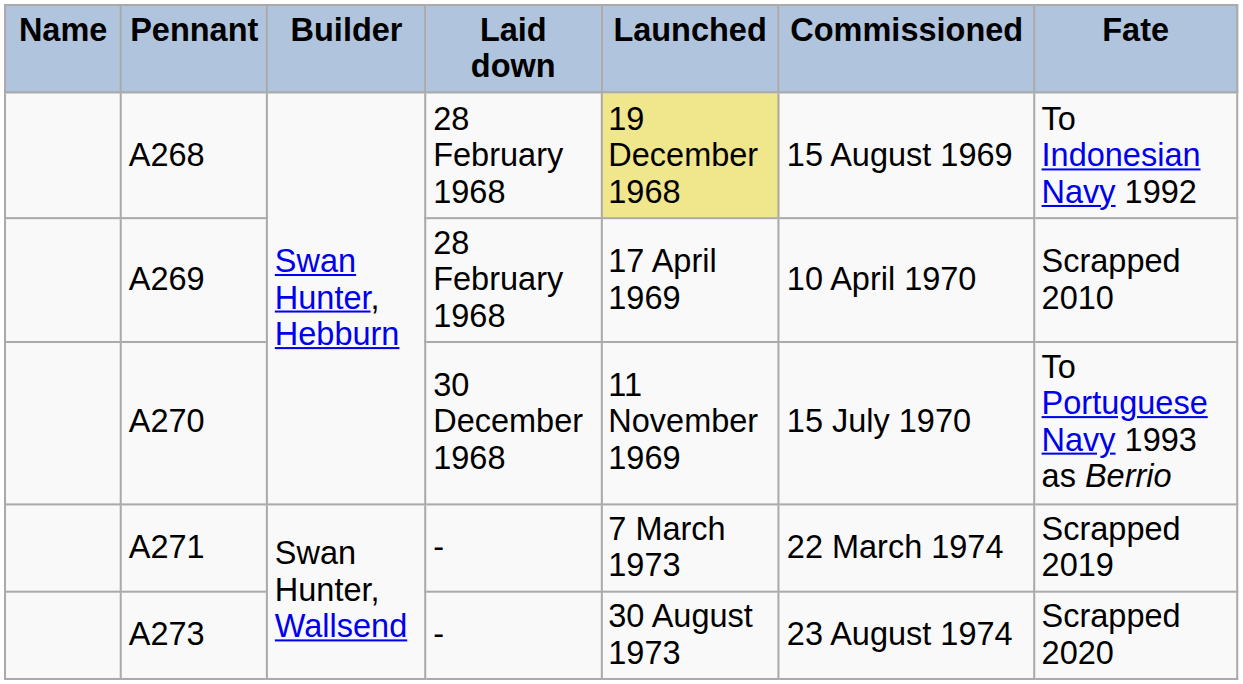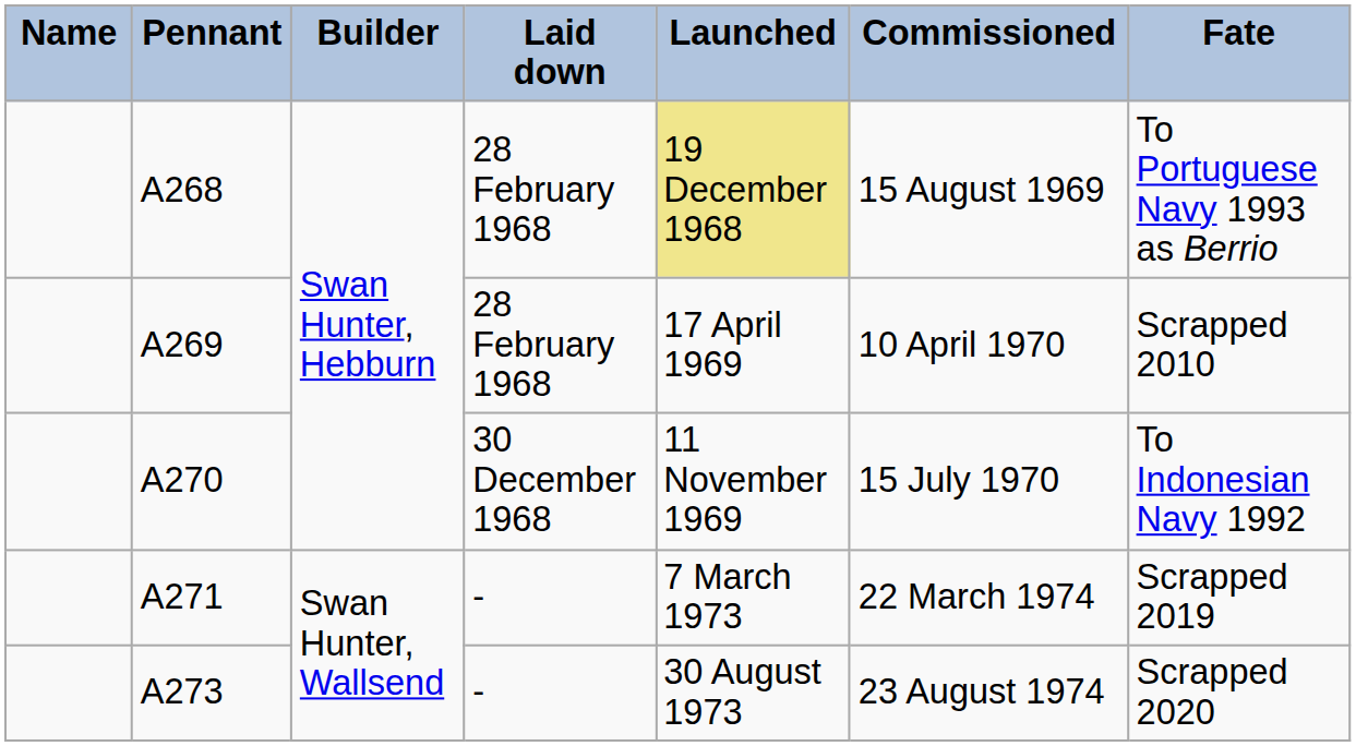A268 | Fate: To Indonesian Navy 1992 -> To Portuguese Navy 1993 as Berrio
A270 | Fate: To Portuguese Navy 1993 as Berrio -> To Indonesian Navy 1992
